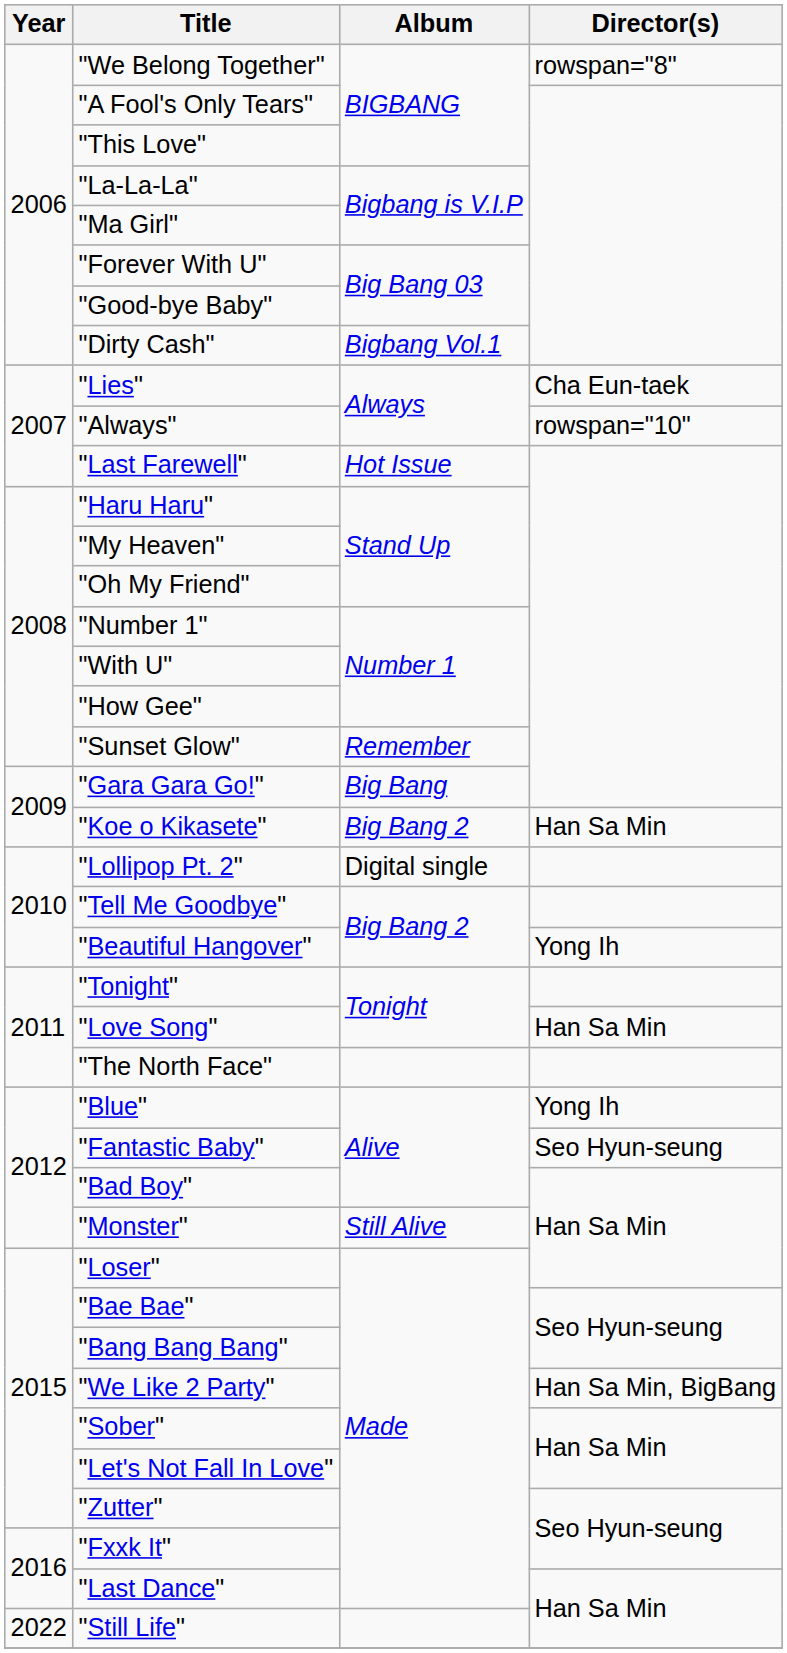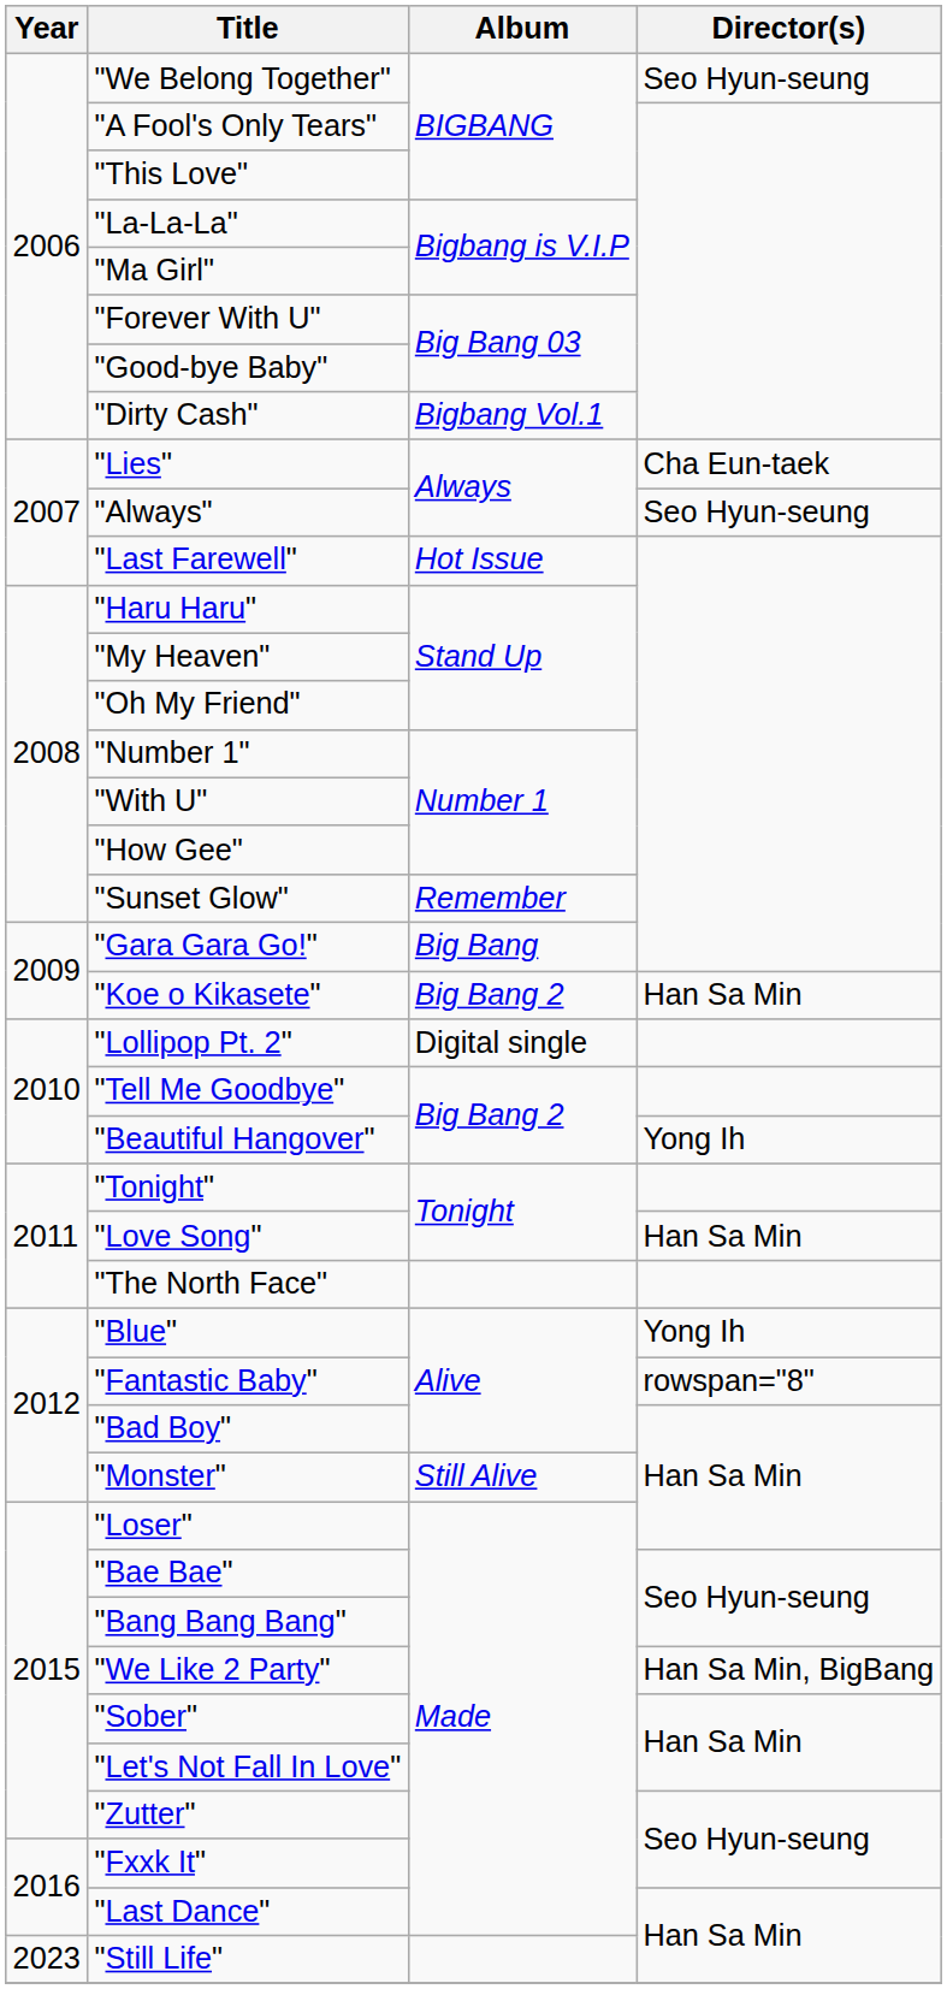"We Belong Together" | Director(s): rowspan="8" -> Seo Hyun-seung
"Always" | Director(s): rowspan="10" -> Seo Hyun-seung
"Fantastic Baby" | Director(s): Seo Hyun-seung -> rowspan="8"
"Still Life" | Year: 2022 -> 2023
